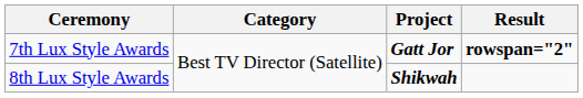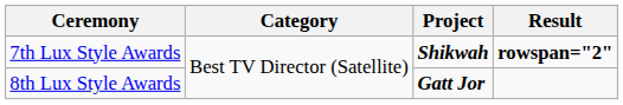7th Lux Style Awards | Project: Gatt Jor -> Shikwah
8th Lux Style Awards | Project: Shikwah -> Gatt Jor
